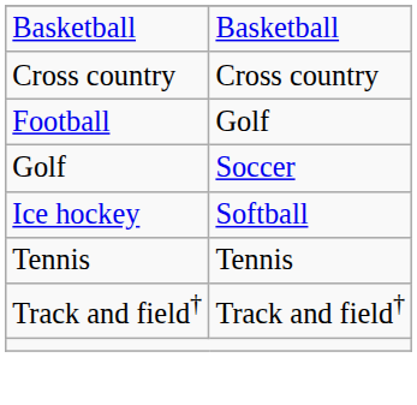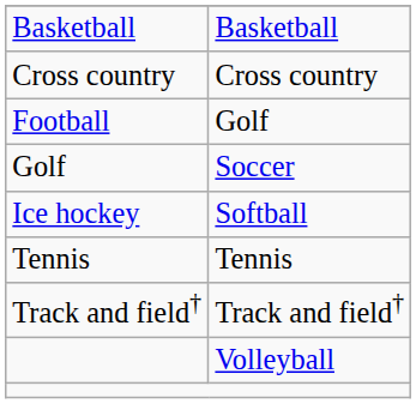+ row: Volleyball
